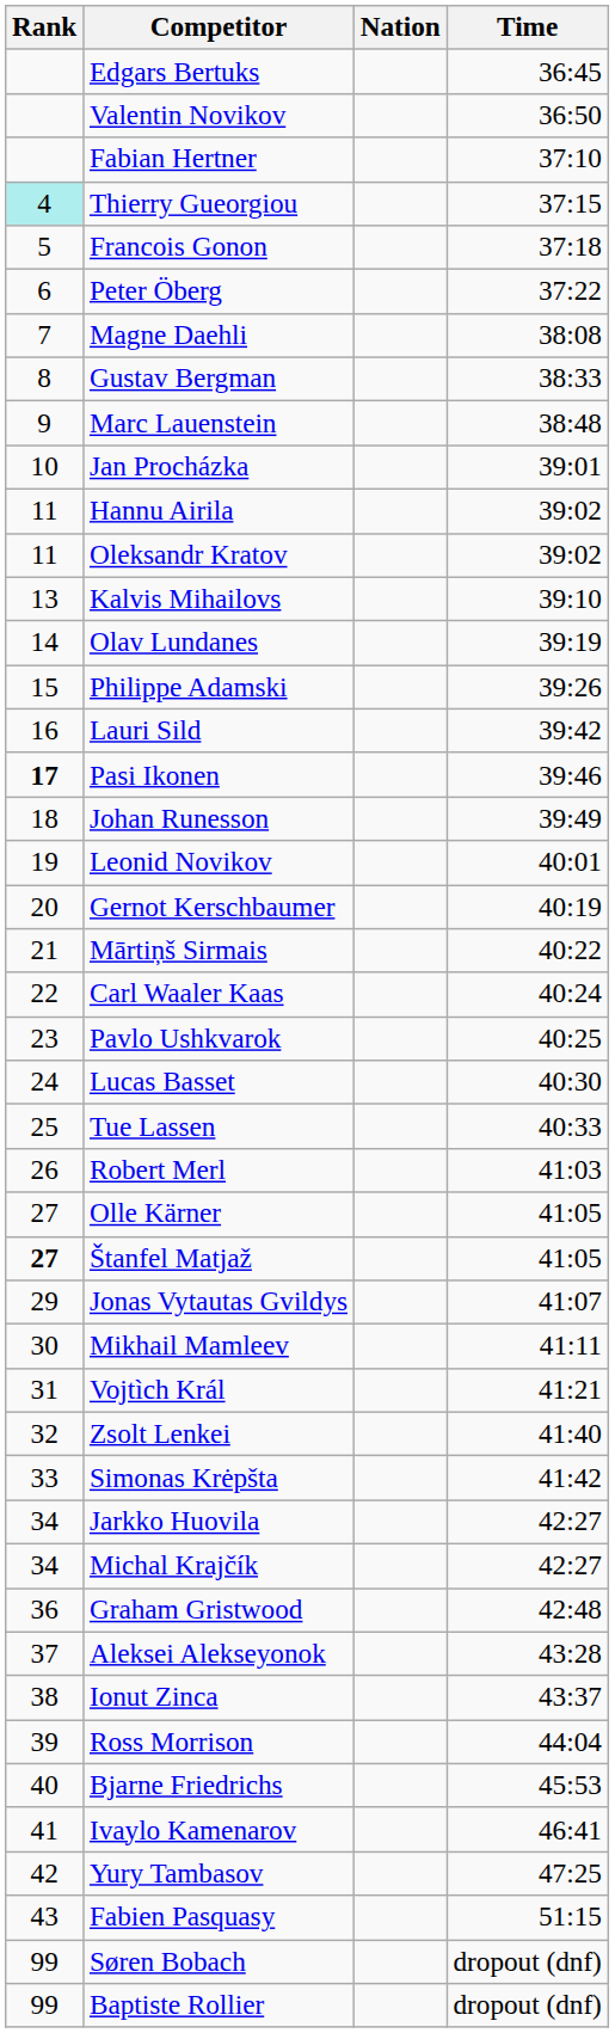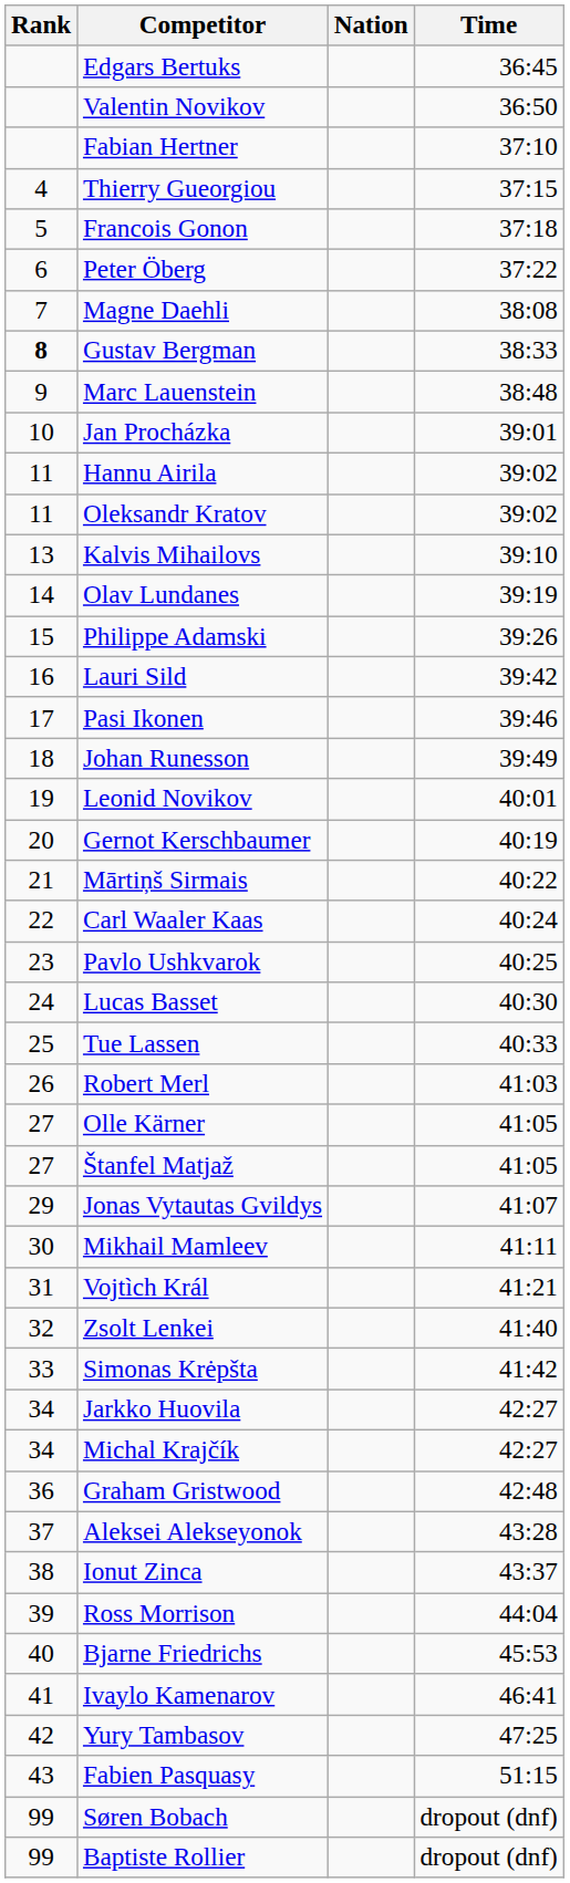Thierry Gueorgiou | Rank: paleturquoise background -> no background
Gustav Bergman | Rank: normal -> bold
Pasi Ikonen | Rank: bold -> normal
Štanfel Matjaž | Rank: bold -> normal
